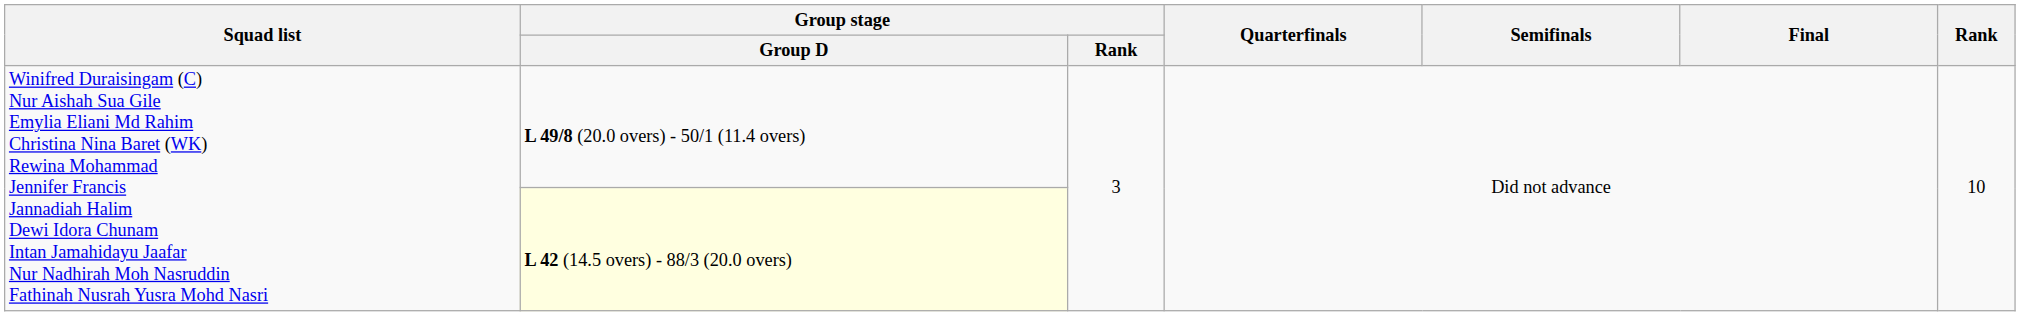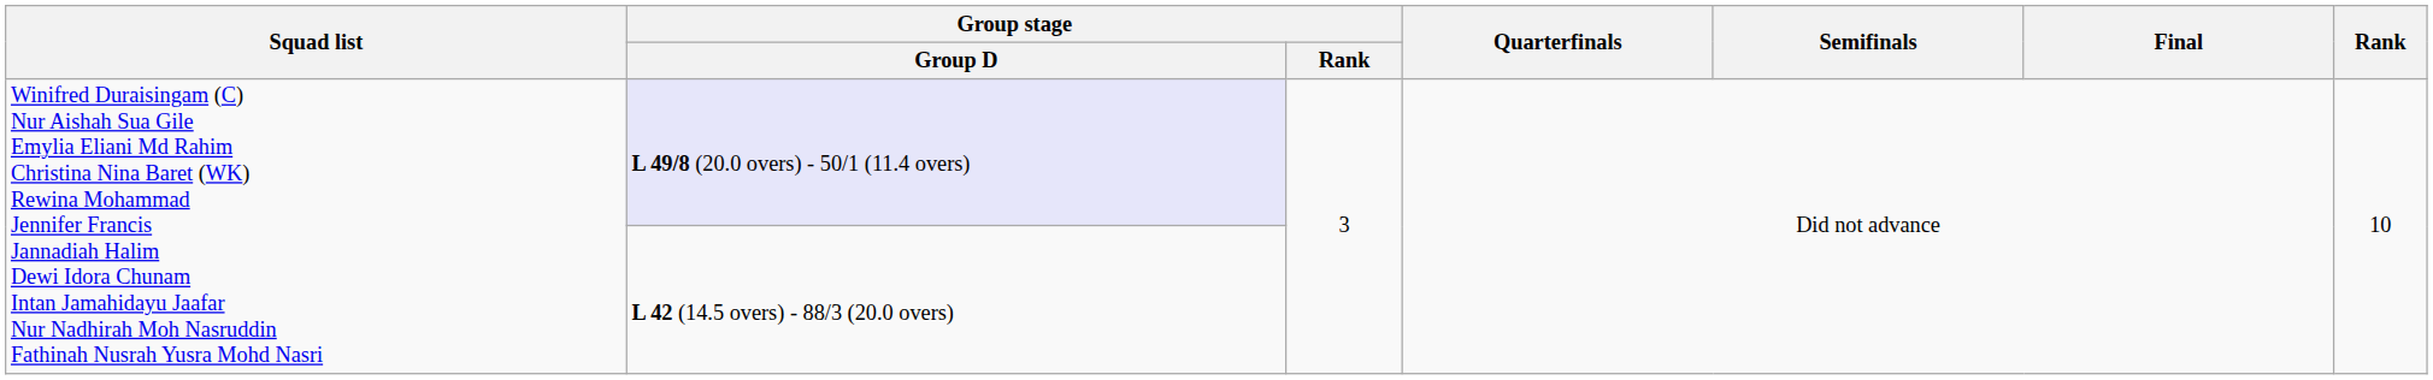L 49/8 (20.0 overs) - 50/1 (11.4 overs) | Group stage / Group D: no background -> lavender background
L 42 (14.5 overs) - 88/3 (20.0 overs) | Group stage / Group D: lightyellow background -> no background
